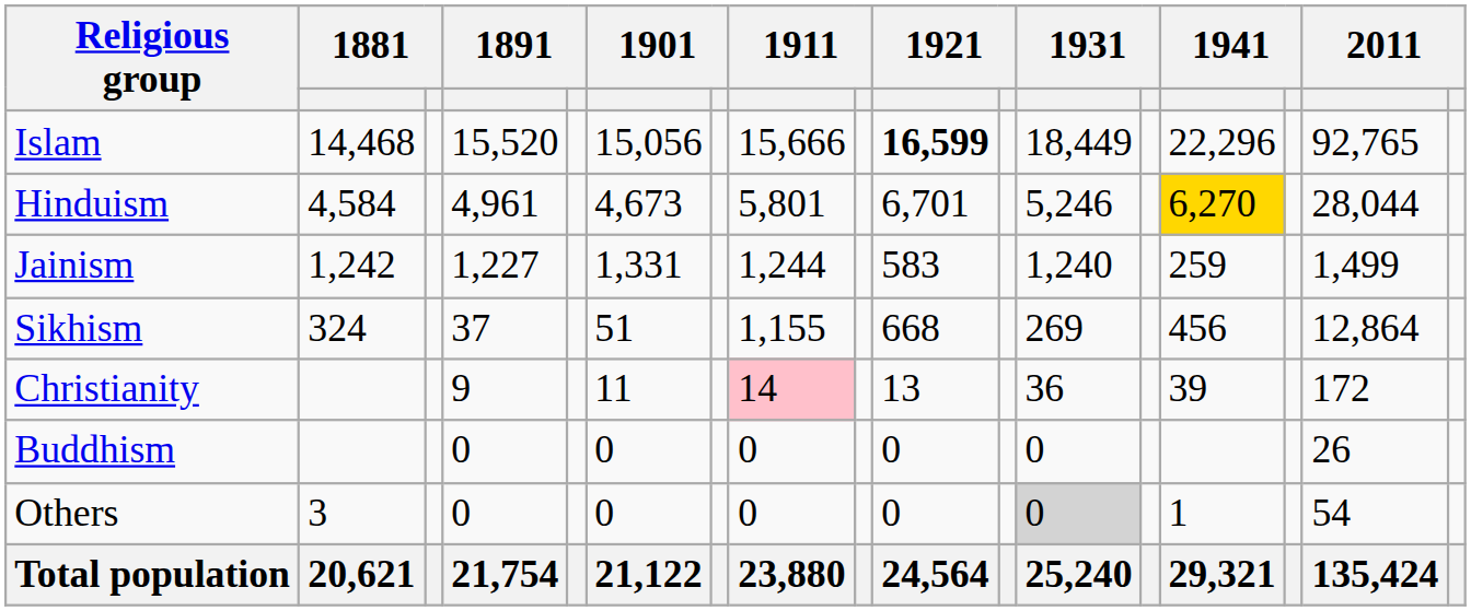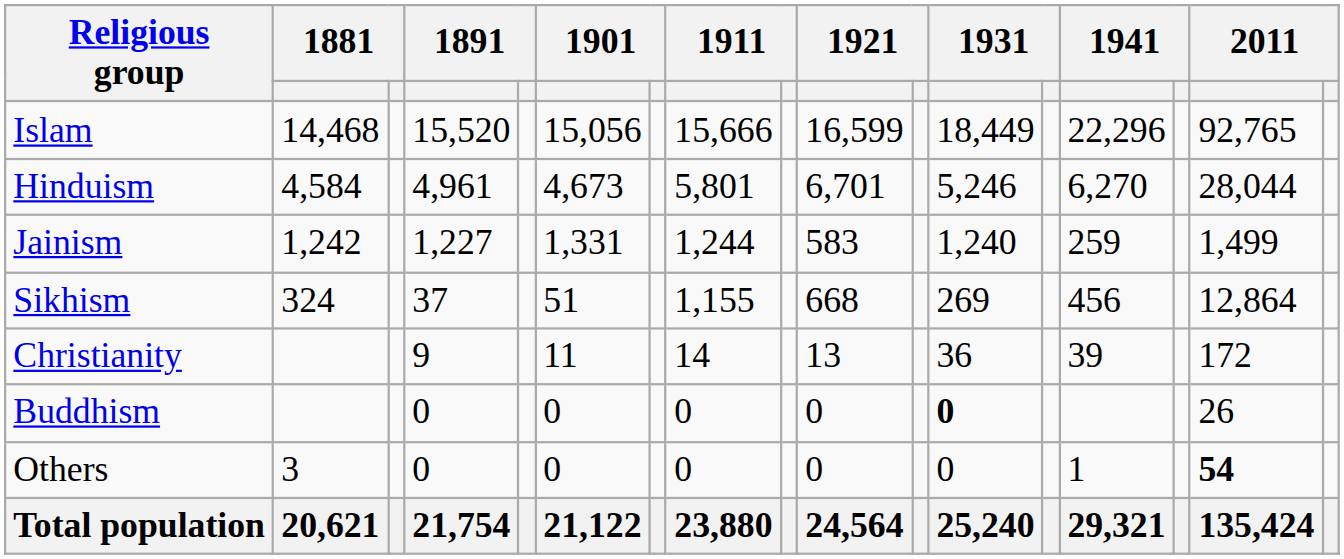Islam | column 10: bold -> normal
Hinduism | column 14: gold background -> no background
Christianity | column 8: pink background -> no background
Buddhism | column 12: normal -> bold
Others | column 12: lightgrey background -> no background
Others | column 16: normal -> bold
